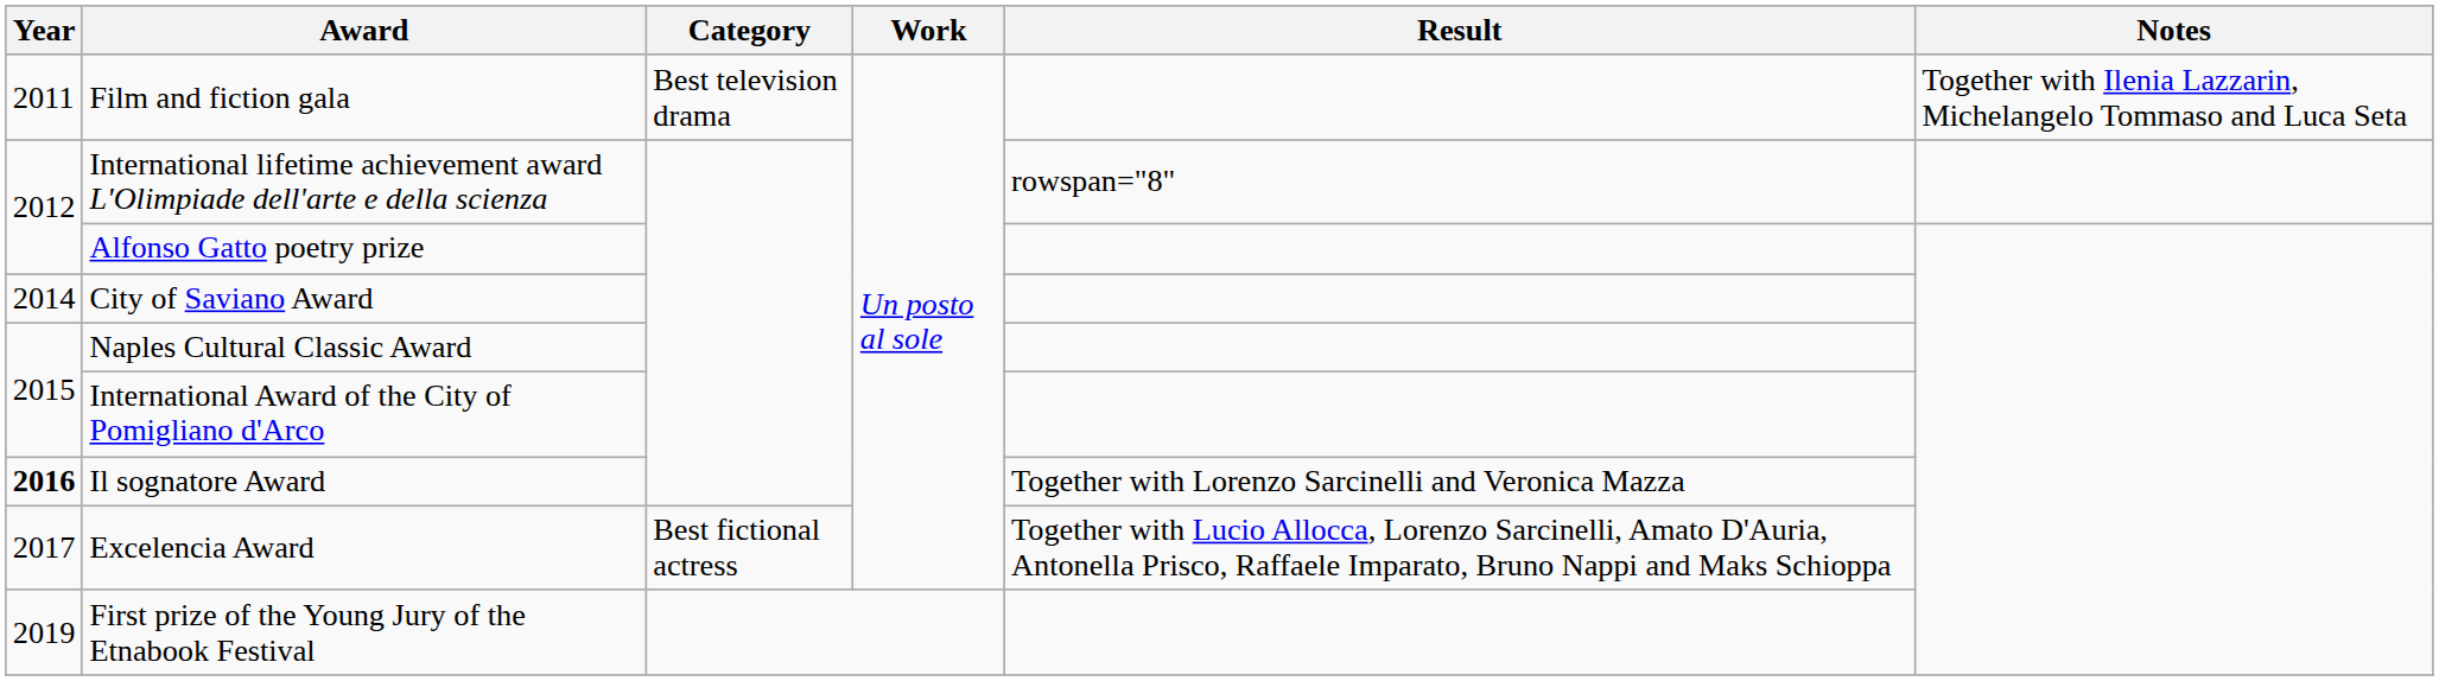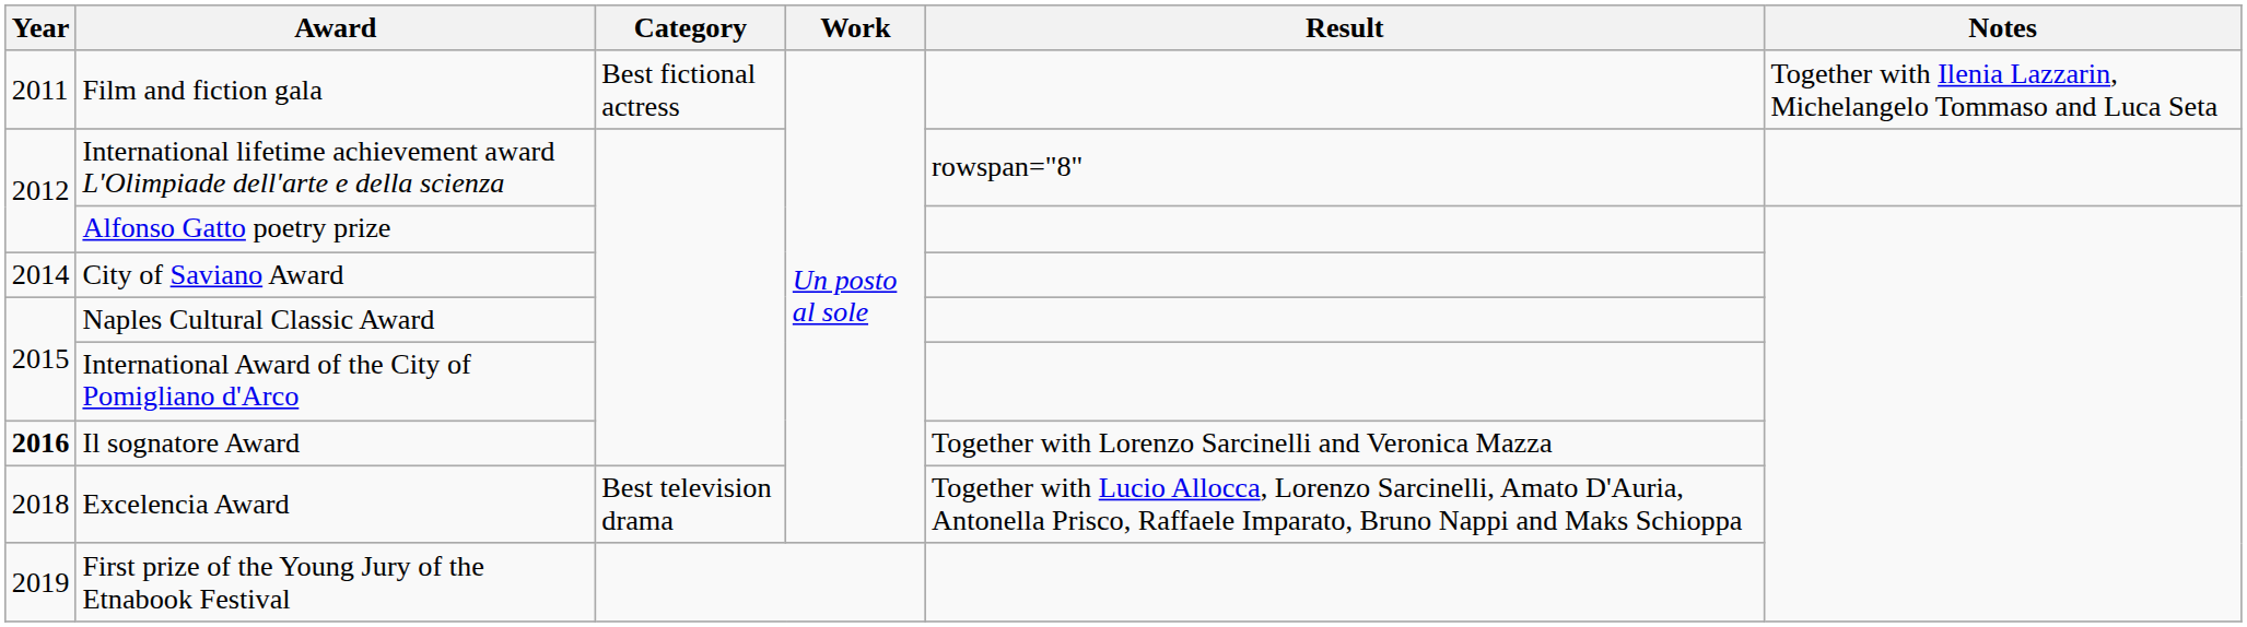Film and fiction gala | Category: Best television drama -> Best fictional actress
Excelencia Award | Year: 2017 -> 2018
Excelencia Award | Category: Best fictional actress -> Best television drama
